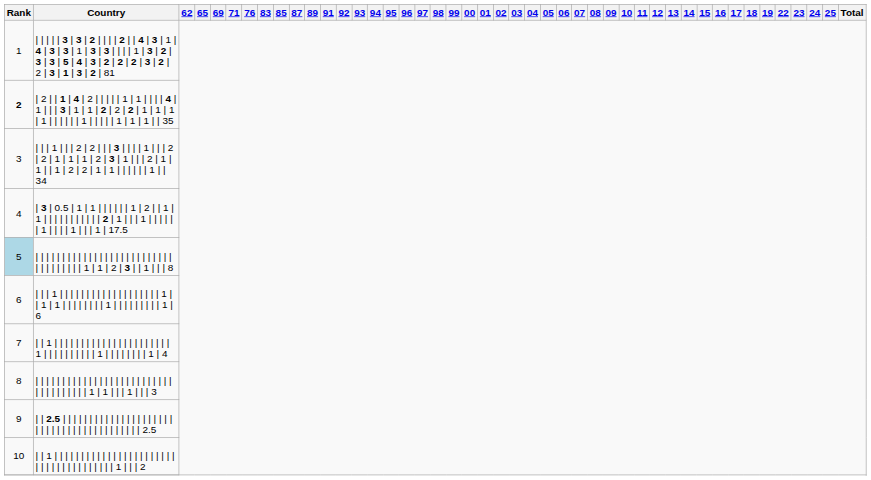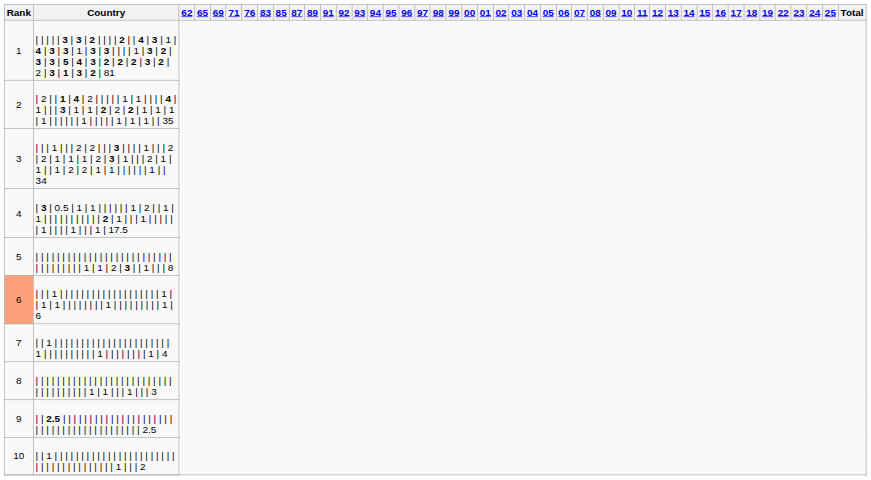2 | Rank: bold -> normal
5 | Rank: lightblue background -> no background
6 | Rank: no background -> lightsalmon background
